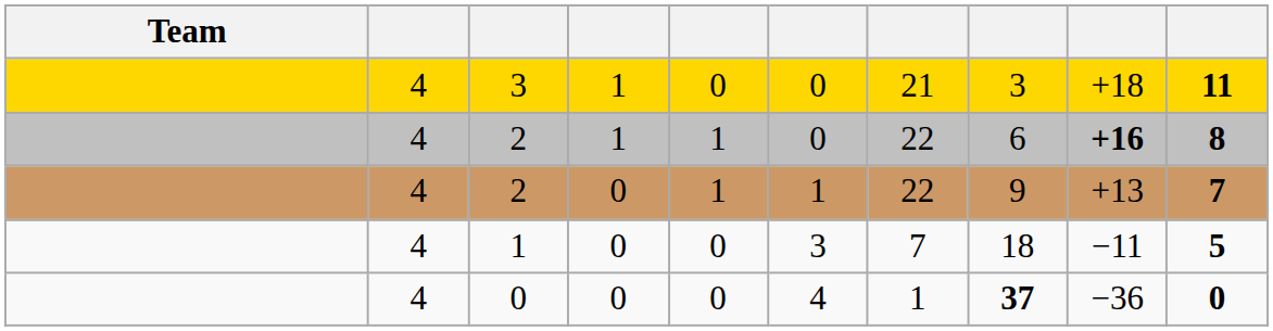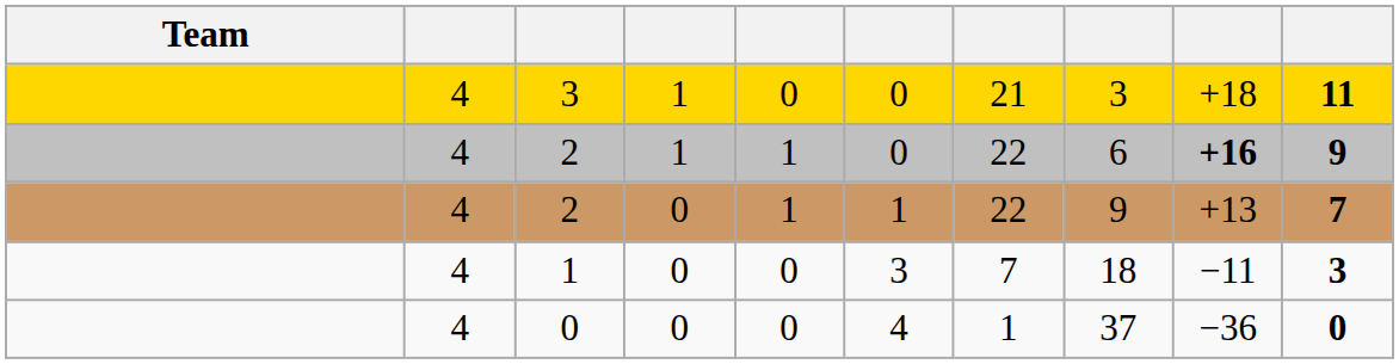row 3 | column 10: 8 -> 9
row 5 | column 10: 5 -> 3
row 6 | column 8: bold -> normal
